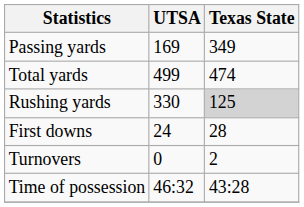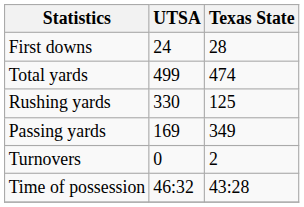rows swapped: First downs <-> Passing yards
Rushing yards | Texas State: lightgrey background -> no background
